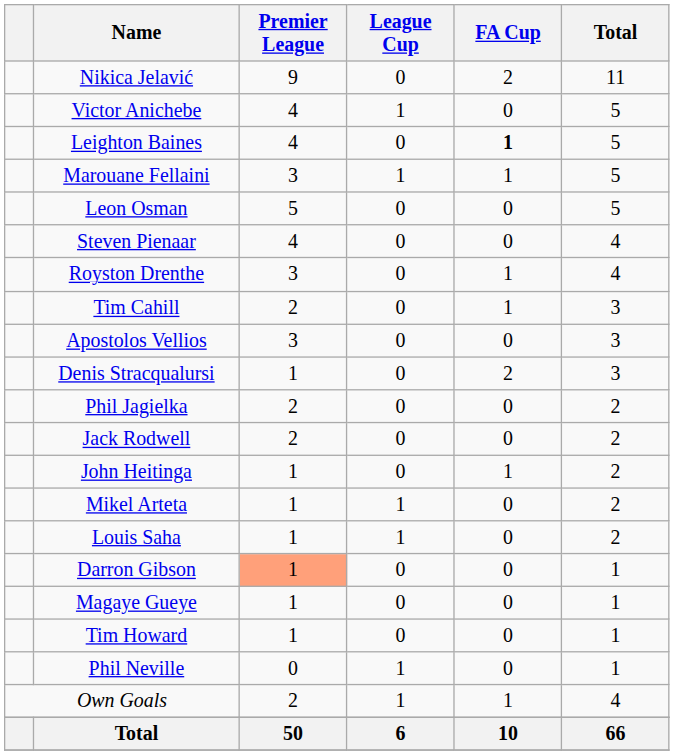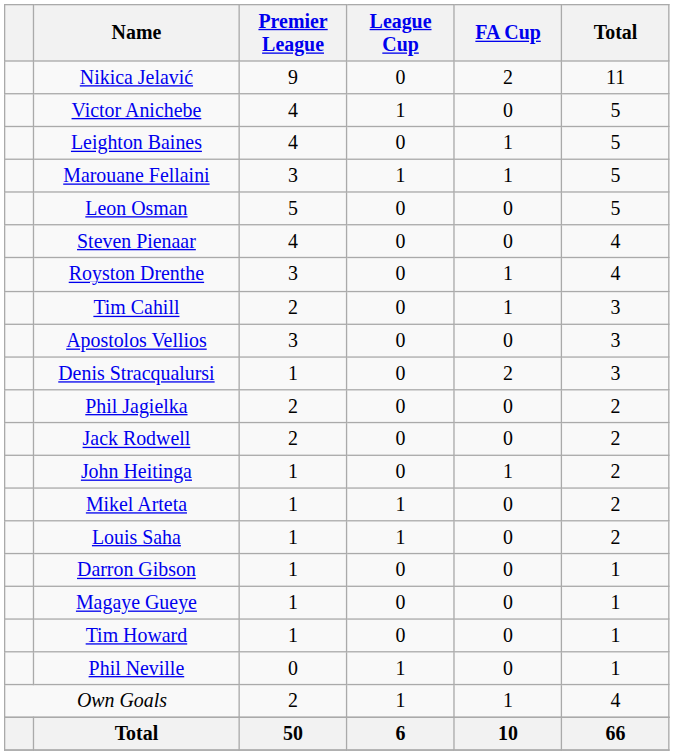Leighton Baines | FA Cup: bold -> normal
Darron Gibson | Premier League: lightsalmon background -> no background
